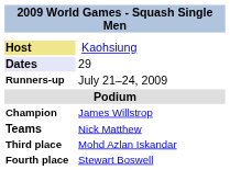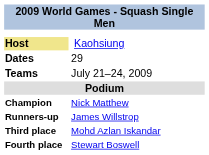row 3 | column 1: lavender background -> no background
row 4 | column 1: Runners-up -> Teams
row 6 | column 2: James Willstrop -> Nick Matthew
row 7 | column 1: Teams -> Runners-up
row 7 | column 2: Nick Matthew -> James Willstrop
